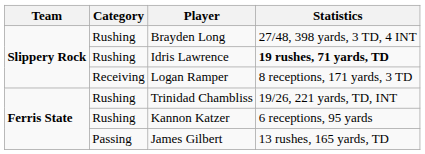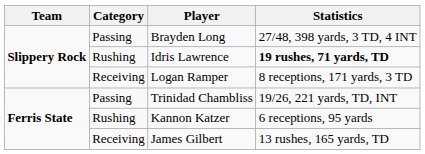Brayden Long | Category: Rushing -> Passing
Trinidad Chambliss | Category: Rushing -> Passing
James Gilbert | Category: Passing -> Receiving
